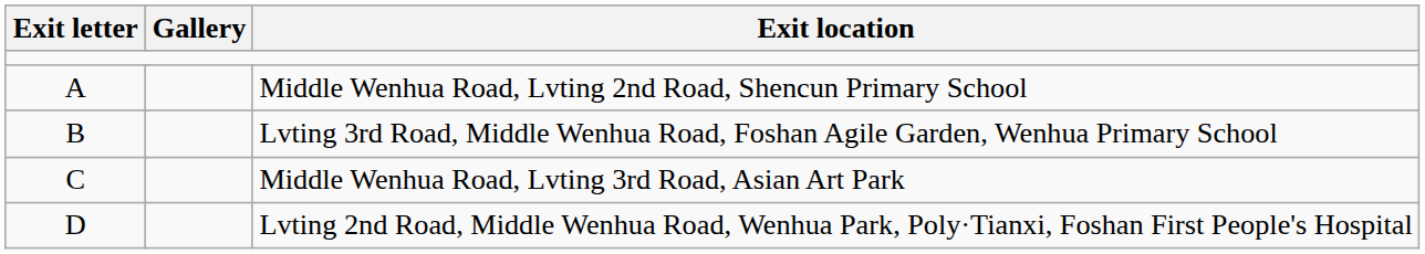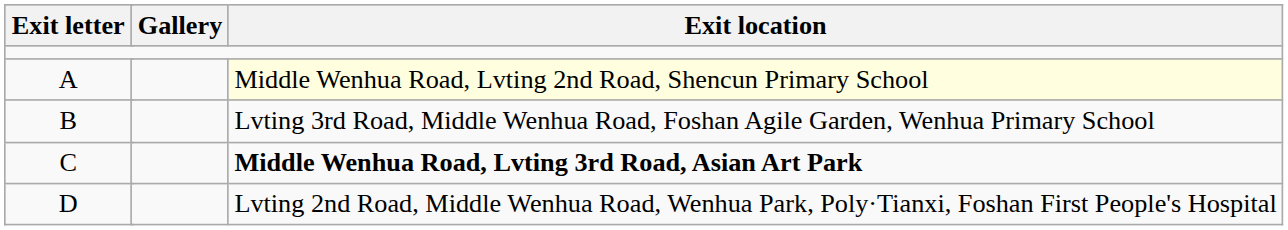Middle Wenhua Road, Lvting 2nd Road, Shencun Primary School | Exit location: no background -> lightyellow background
Middle Wenhua Road, Lvting 3rd Road, Asian Art Park | Exit location: normal -> bold
